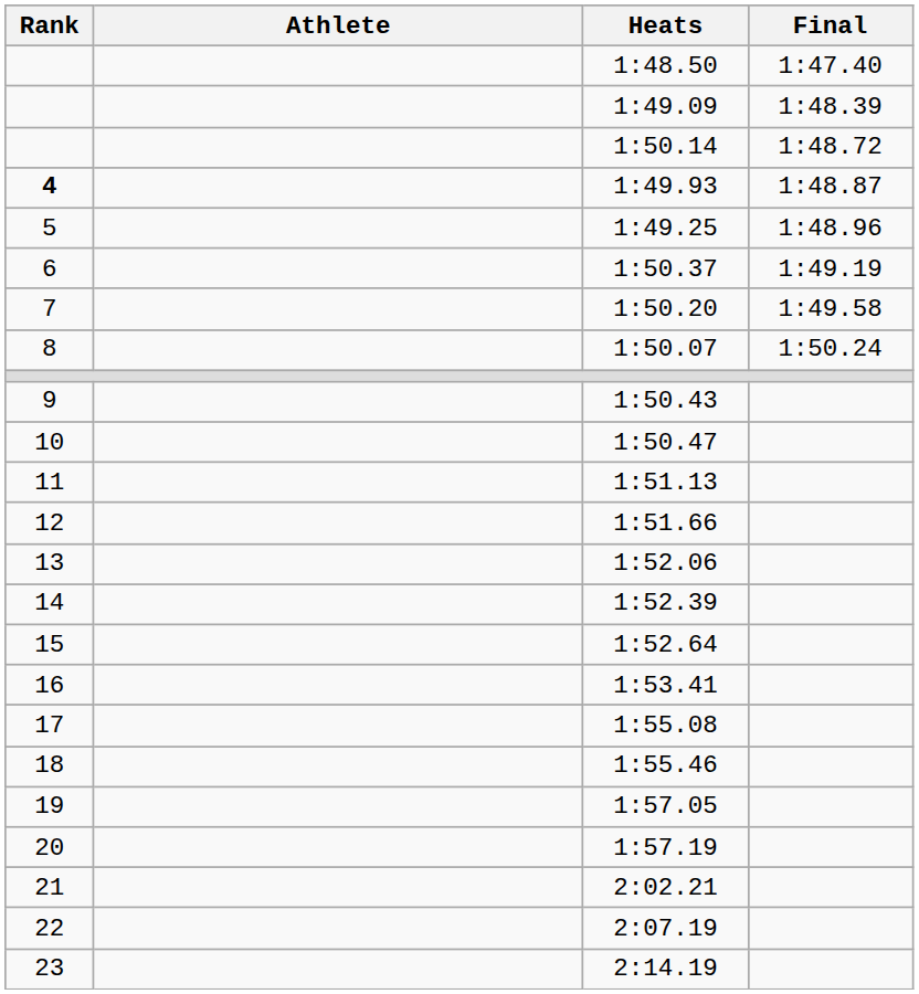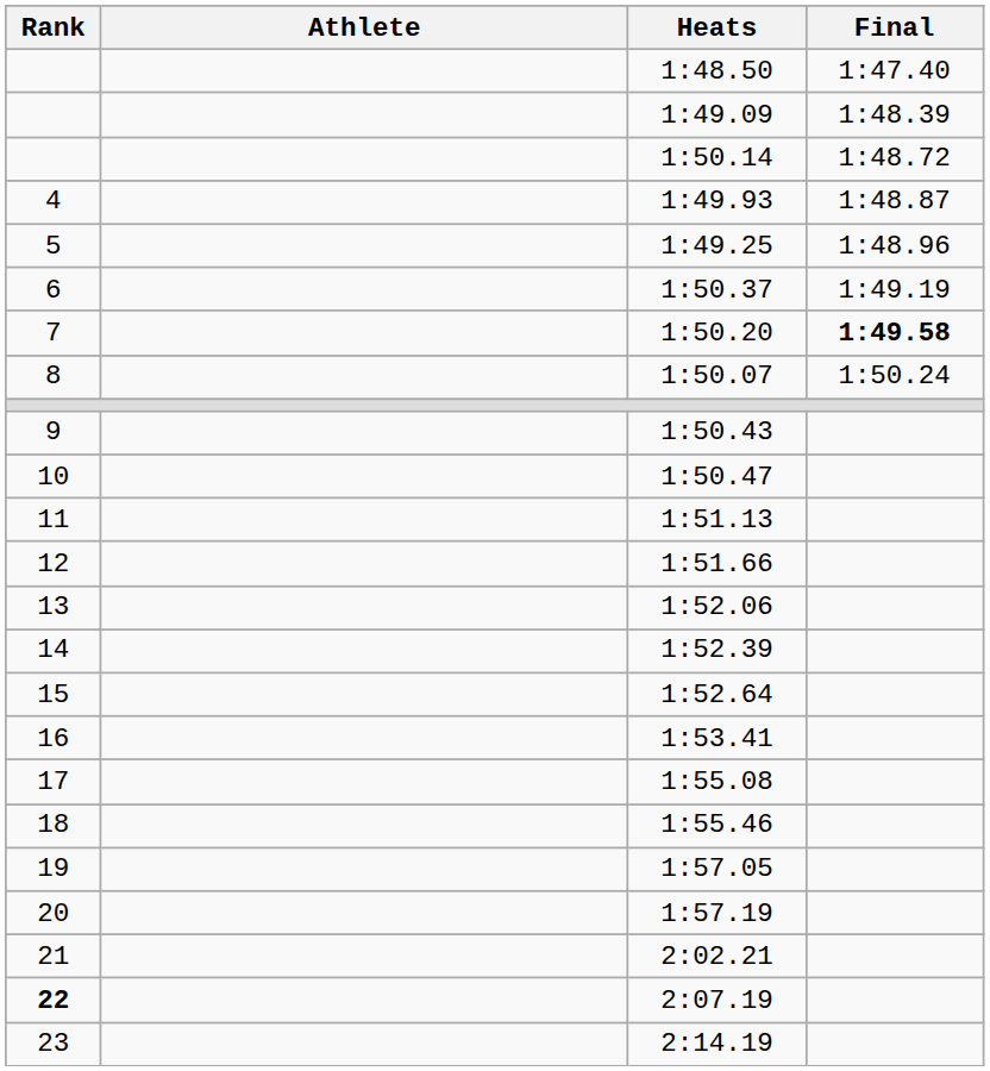1:49.93 | Rank: bold -> normal
1:50.20 | Final: normal -> bold
2:07.19 | Rank: normal -> bold
